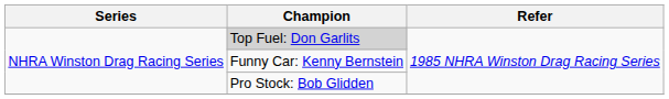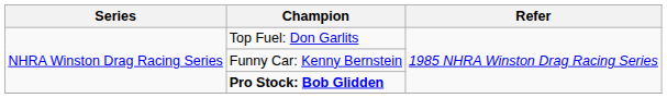Top Fuel: Don Garlits | Champion: lightgrey background -> no background
Pro Stock: Bob Glidden | Champion: normal -> bold
